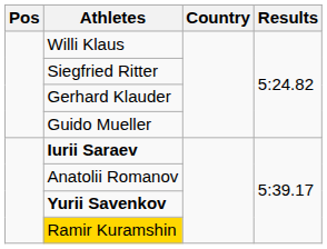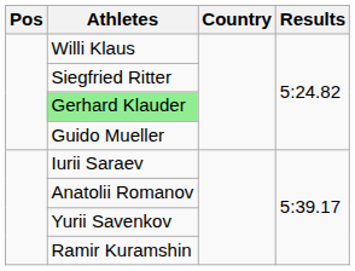Gerhard Klauder | Athletes: no background -> lightgreen background
Iurii Saraev | Athletes: bold -> normal
Yurii Savenkov | Athletes: bold -> normal
Ramir Kuramshin | Athletes: gold background -> no background
